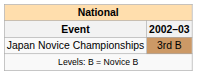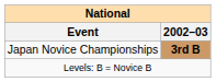Japan Novice Championships | 2002–03: normal -> bold
